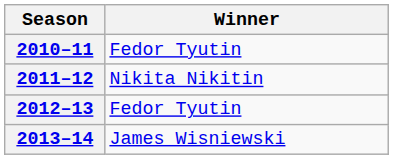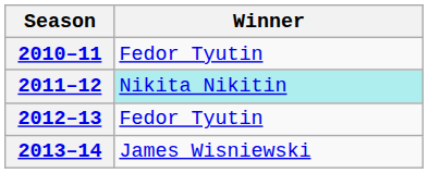2011–12 | Winner: no background -> paleturquoise background
